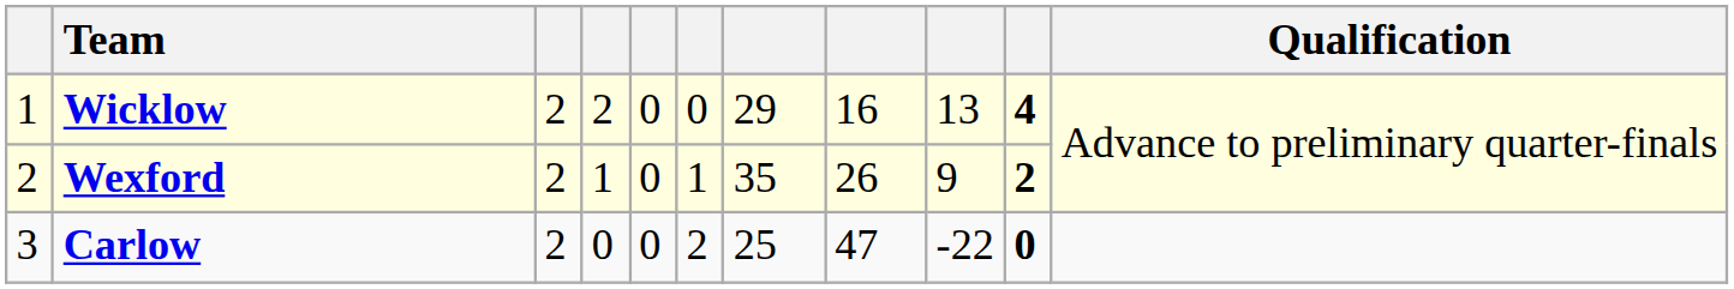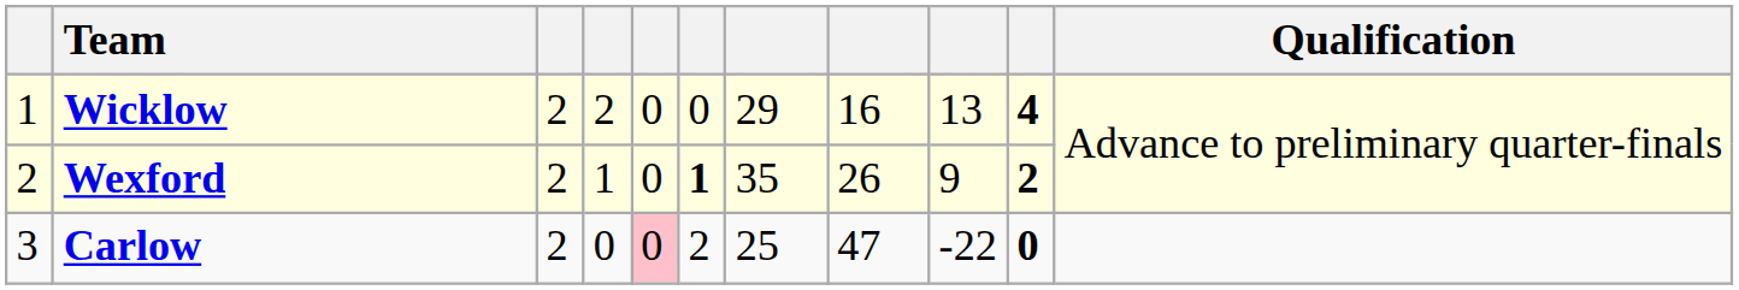Wexford | column 6: normal -> bold
Carlow | column 5: no background -> pink background
